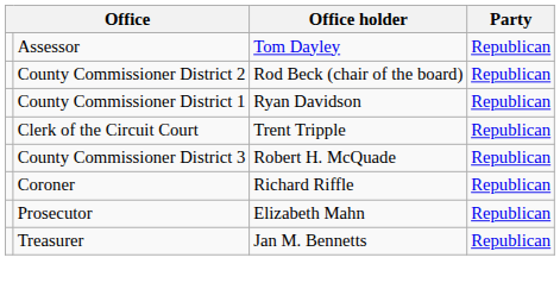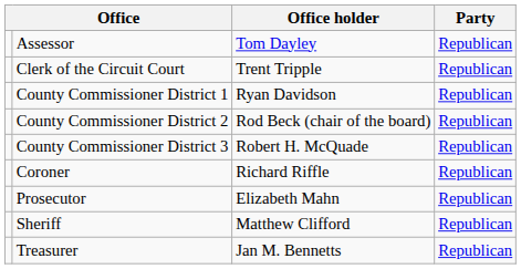rows swapped: Clerk of the Circuit Court <-> County Commissioner District 2
+ row: Sheriff | Matthew Clifford | Republican
